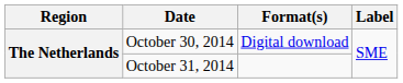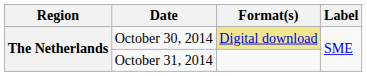October 30, 2014 | Format(s): no background -> khaki background
